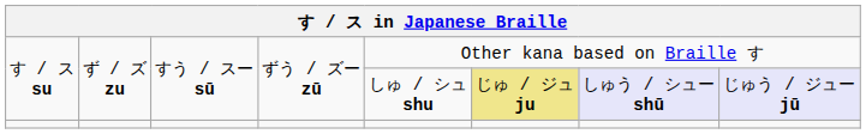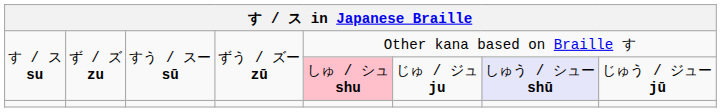row 3 | column 5: no background -> pink background
row 3 | column 6: khaki background -> no background
row 3 | column 8: lavender background -> no background
